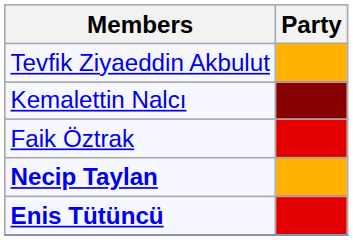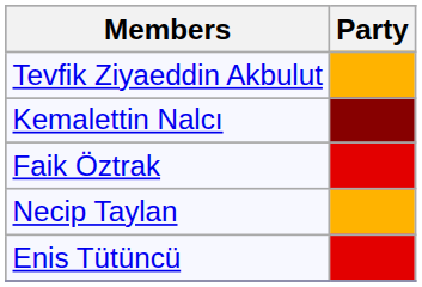Necip Taylan | Members: bold -> normal
Enis Tütüncü | Members: bold -> normal
